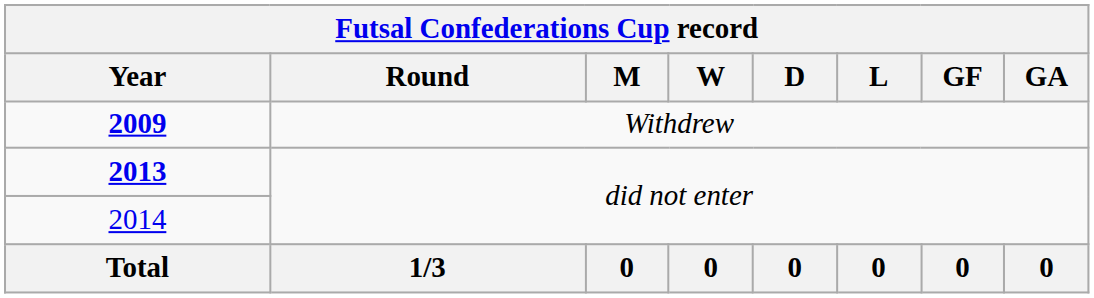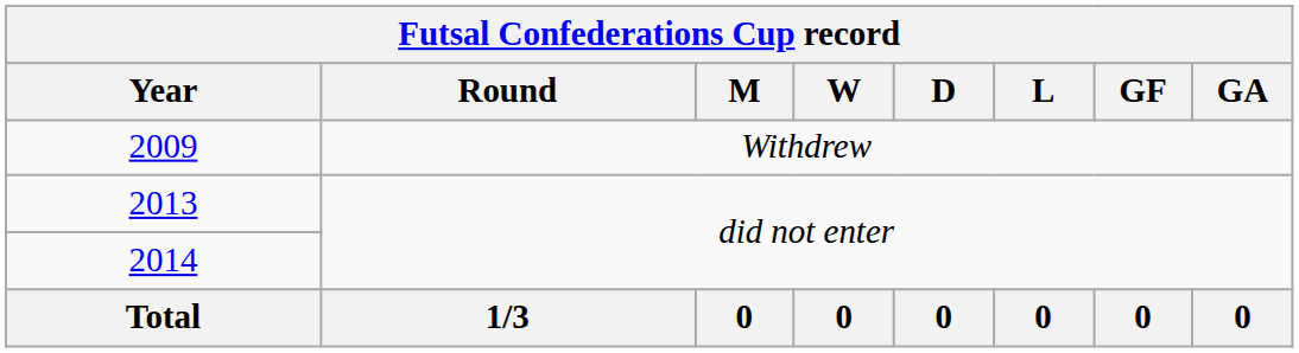2009 | Year: bold -> normal
2013 | Year: bold -> normal
